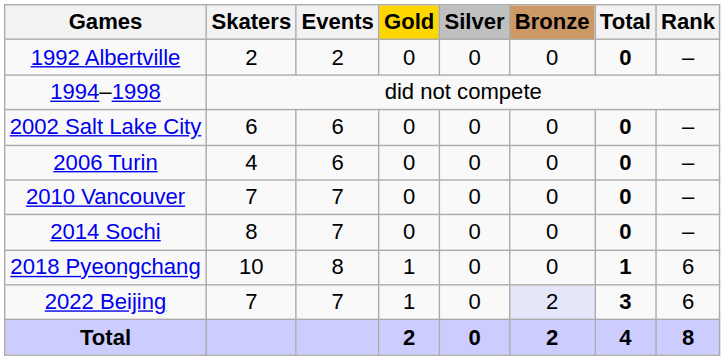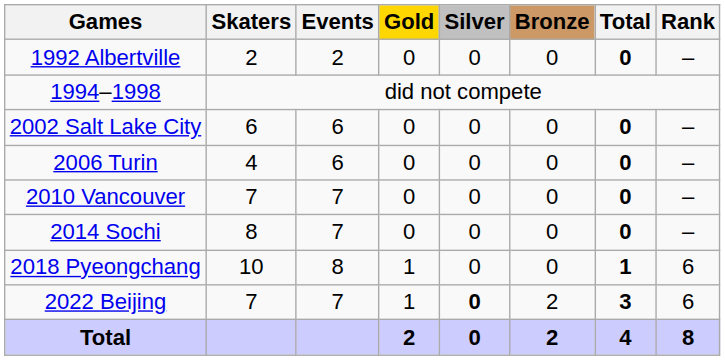2022 Beijing | Silver: normal -> bold
2022 Beijing | Bronze: lavender background -> no background
